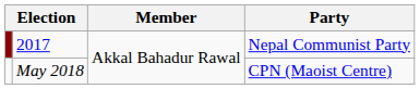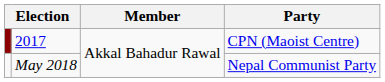2017 | Party: Nepal Communist Party -> CPN (Maoist Centre)
May 2018 | Party: CPN (Maoist Centre) -> Nepal Communist Party
